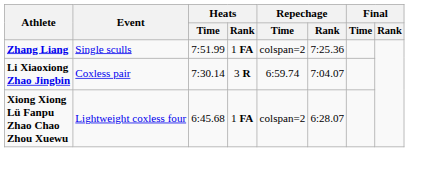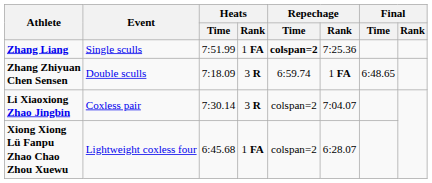Zhang Liang | Repechage / Time: normal -> bold
+ row: Zhang Zhiyuan Chen Sensen | Double sculls | 7:18.09 | 3 R | 6:59.74 | 1 FA | 6:48.65
Li Xiaoxiong Zhao Jingbin | Repechage / Time: 6:59.74 -> colspan=2
